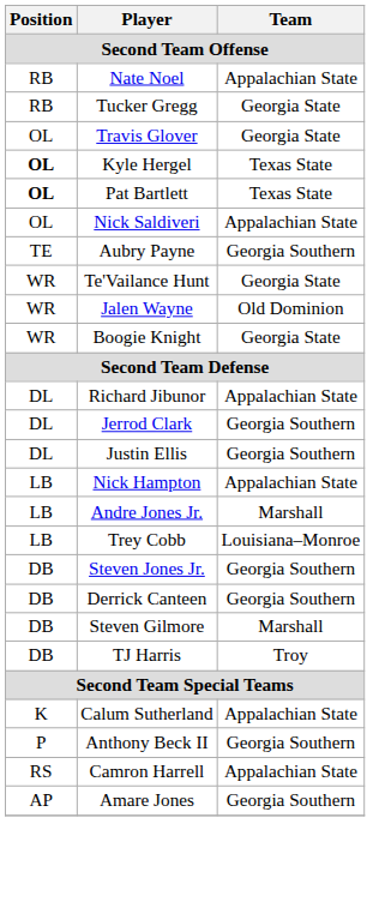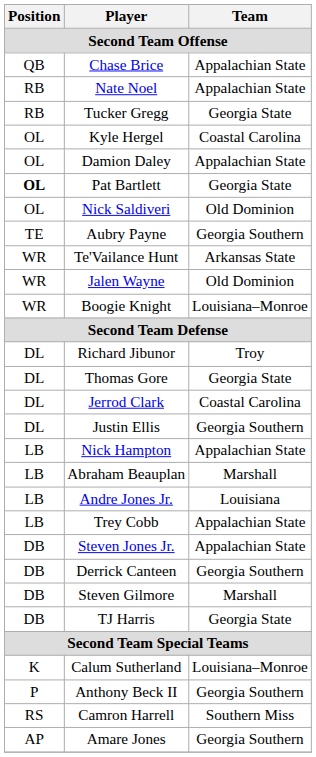+ row: QB | Chase Brice | Appalachian State
- row: OL | Travis Glover | Georgia State
Kyle Hergel | Position: bold -> normal
Kyle Hergel | Team: Texas State -> Coastal Carolina
+ row: OL | Damion Daley | Appalachian State
Pat Bartlett | Team: Texas State -> Georgia State
Nick Saldiveri | Team: Appalachian State -> Old Dominion
Te'Vailance Hunt | Team: Georgia State -> Arkansas State
Boogie Knight | Team: Georgia State -> Louisiana–Monroe
Richard Jibunor | Team: Appalachian State -> Troy
+ row: DL | Thomas Gore | Georgia State
Jerrod Clark | Team: Georgia Southern -> Coastal Carolina
+ row: LB | Abraham Beauplan | Marshall
Andre Jones Jr. | Team: Marshall -> Louisiana
Trey Cobb | Team: Louisiana–Monroe -> Appalachian State
Steven Jones Jr. | Team: Georgia Southern -> Appalachian State
TJ Harris | Team: Troy -> Georgia State
Calum Sutherland | Team: Appalachian State -> Louisiana–Monroe
Camron Harrell | Team: Appalachian State -> Southern Miss
